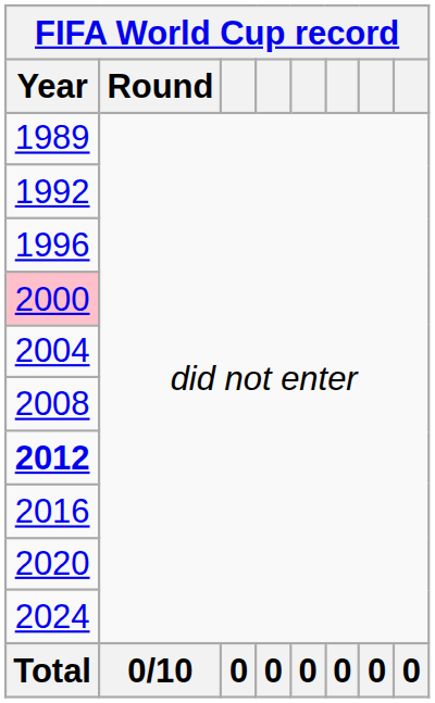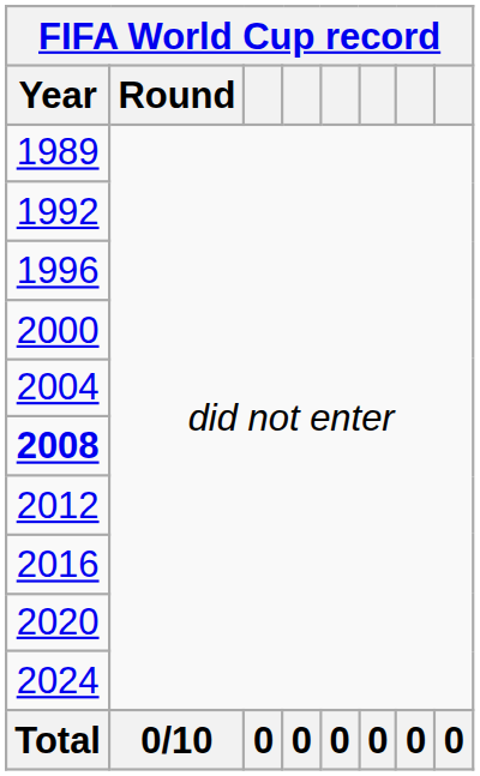2000 | FIFA World Cup record / Year: pink background -> no background
2008 | FIFA World Cup record / Year: normal -> bold
2012 | FIFA World Cup record / Year: bold -> normal
